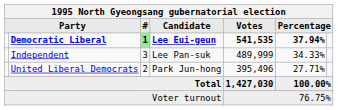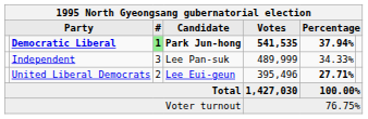Democratic Liberal | Candidate: Lee Eui-geun -> Park Jun-hong
United Liberal Democrats | Candidate: Park Jun-hong -> Lee Eui-geun
United Liberal Democrats | column 6: normal -> bold
